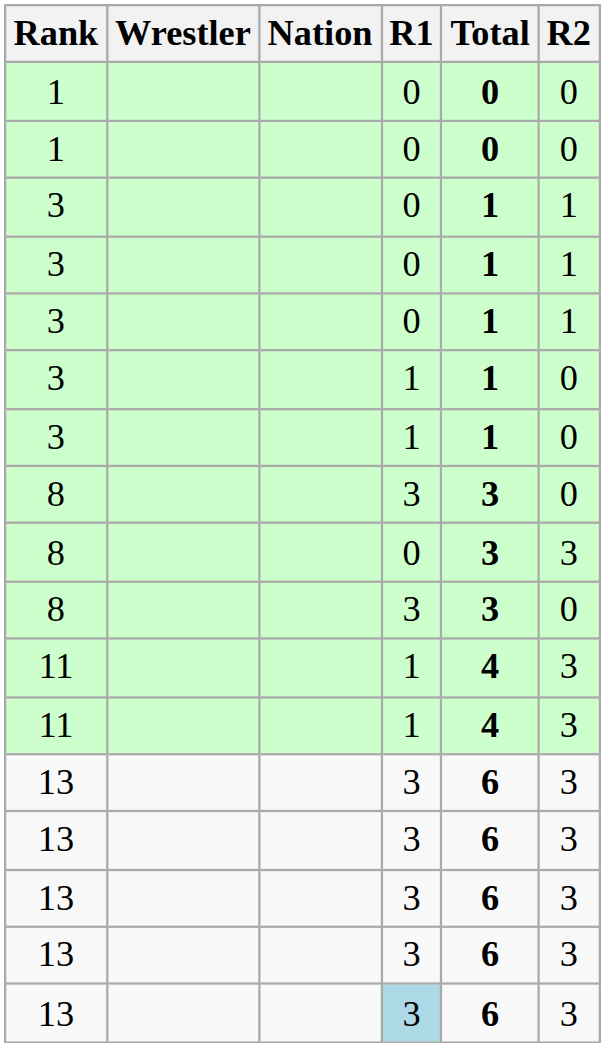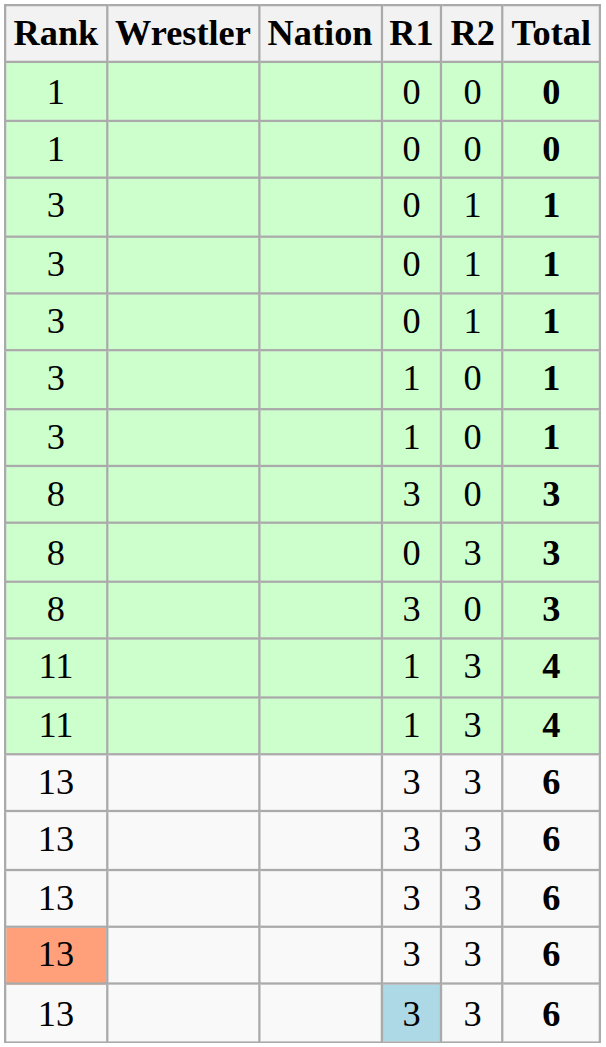columns swapped: R2 <-> Total
row 17 | Rank: no background -> lightsalmon background
